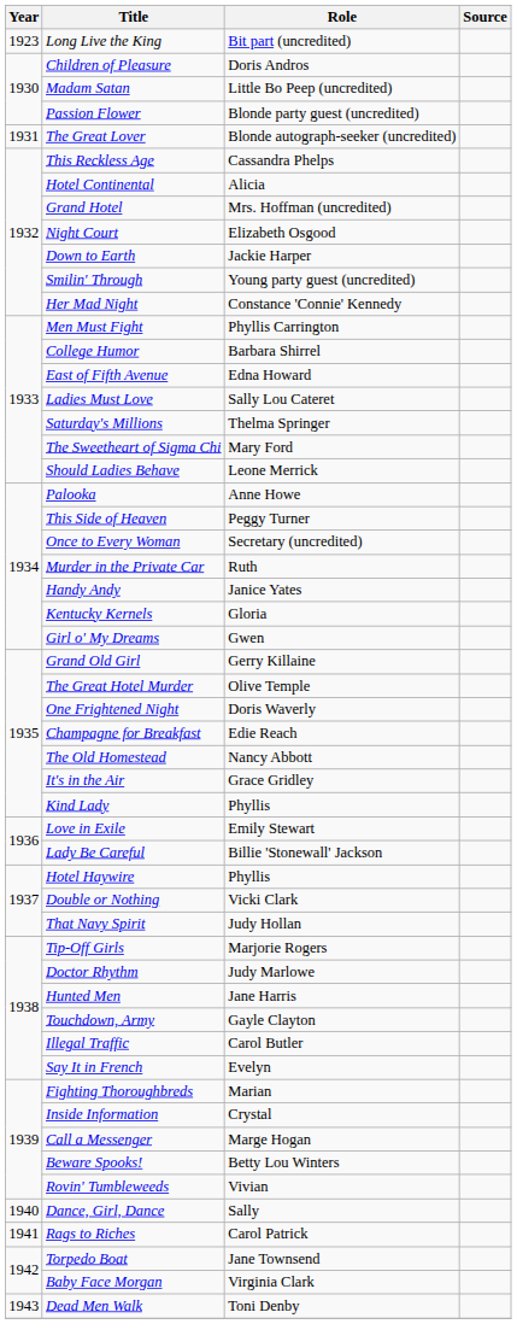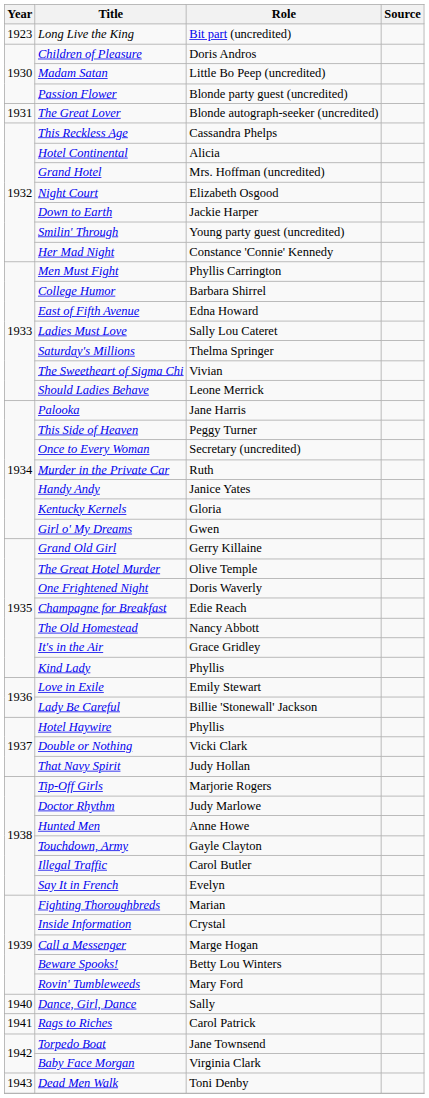The Sweetheart of Sigma Chi | Role: Mary Ford -> Vivian
Palooka | Role: Anne Howe -> Jane Harris
Hunted Men | Role: Jane Harris -> Anne Howe
Rovin' Tumbleweeds | Role: Vivian -> Mary Ford
